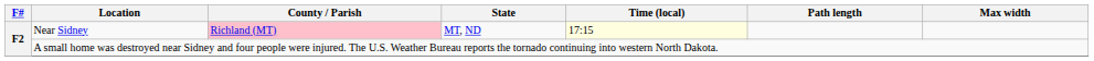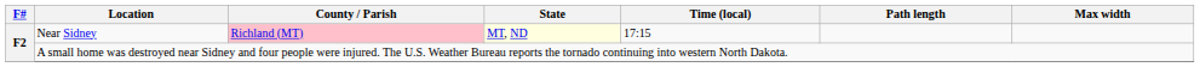Near Sidney | State: no background -> lightyellow background
Near Sidney | Time (local): lightyellow background -> no background
